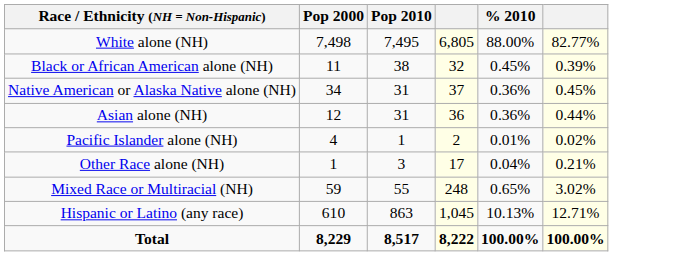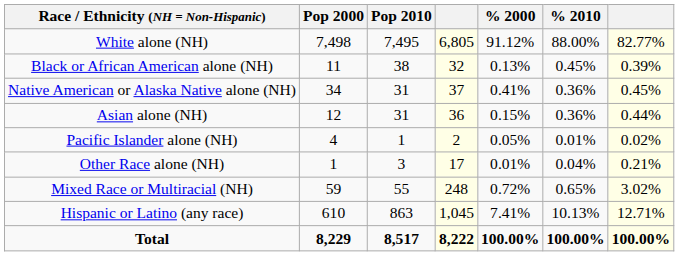+ column: % 2000 | 91.12% | 0.13% | 0.41% | 0.15% | 0.05% | 0.01% | 0.72% | 7.41% | 100.00%
